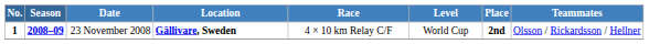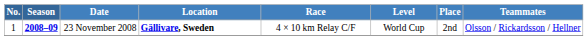23 November 2008 | No.: bold -> normal
23 November 2008 | Place: bold -> normal
